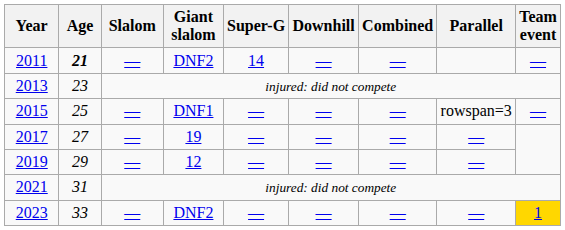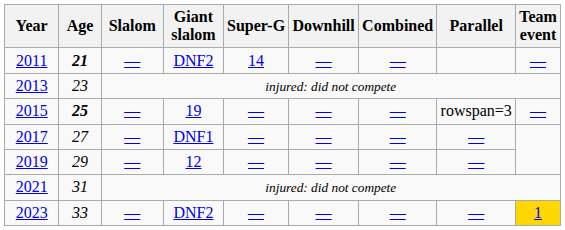2015 | Age: normal -> bold
2015 | Giant slalom: DNF1 -> 19
2017 | Giant slalom: 19 -> DNF1
